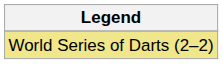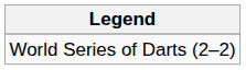row 2 | column 1: khaki background -> no background
